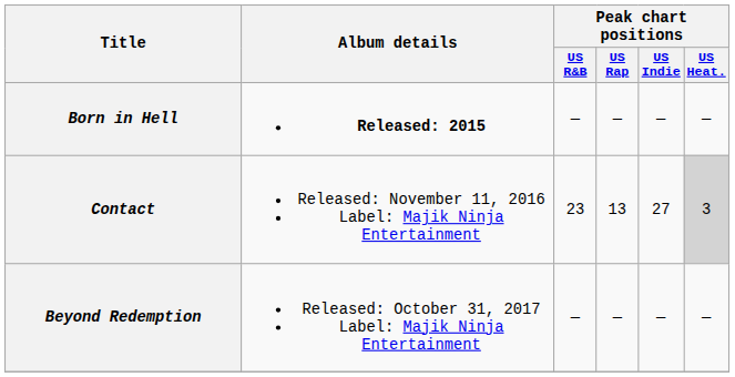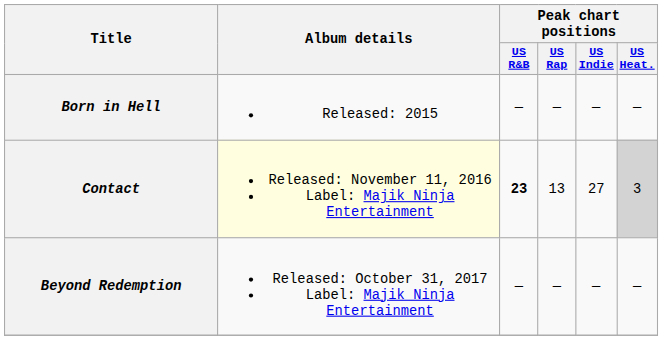Born in Hell | Album details: bold -> normal
Contact | Album details: no background -> lightyellow background
Contact | Peak chart positions / US R&B: normal -> bold
